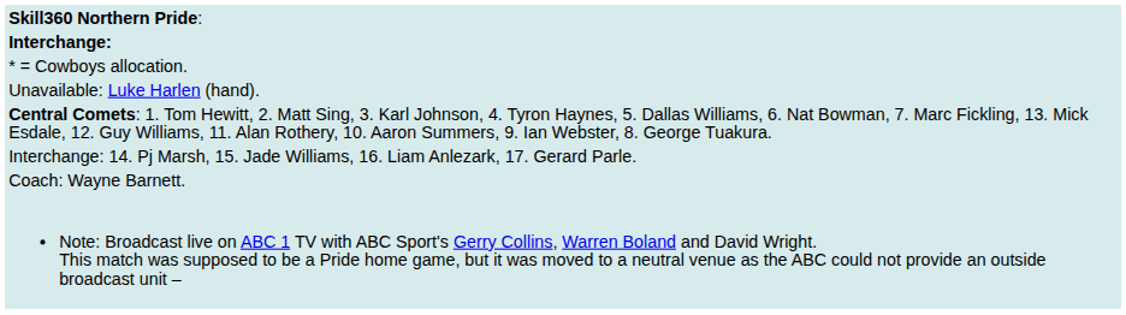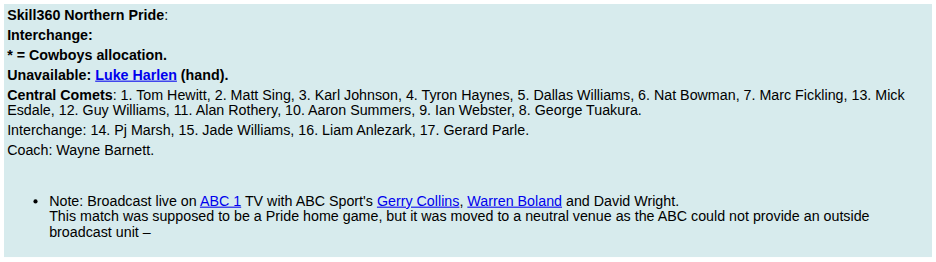row 3 | column 1: normal -> bold
row 4 | column 1: normal -> bold
